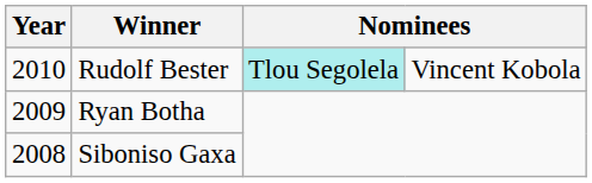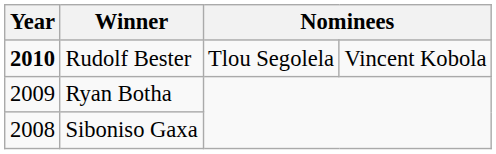Rudolf Bester | Year: normal -> bold
Rudolf Bester | column 3: paleturquoise background -> no background
